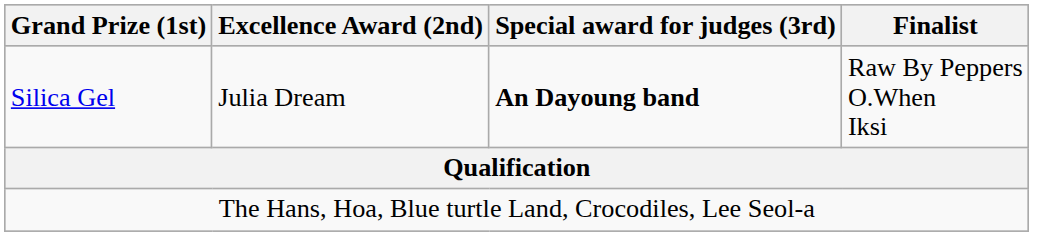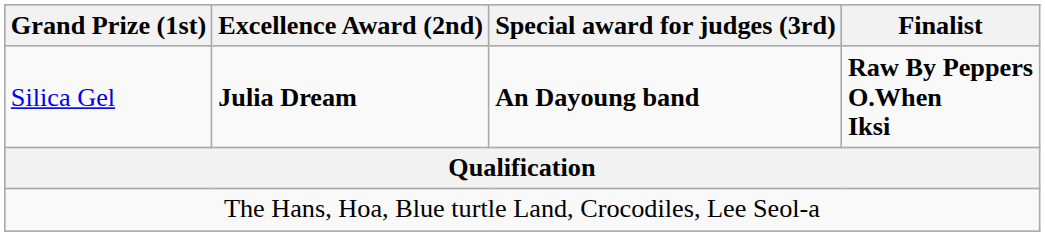Silica Gel | Excellence Award (2nd): normal -> bold
Silica Gel | Finalist: normal -> bold
